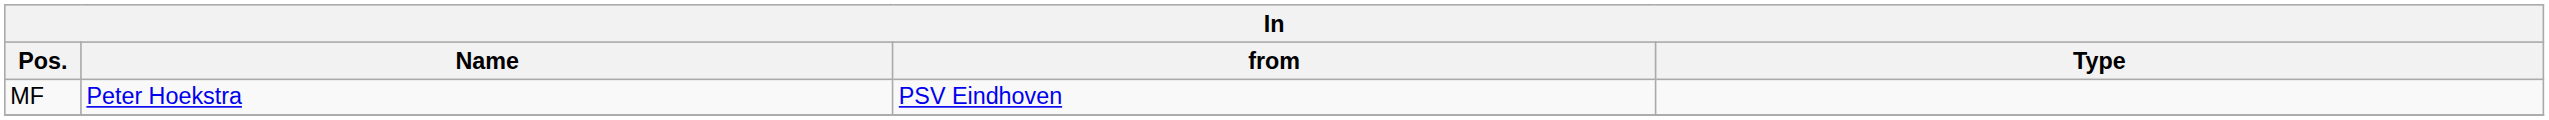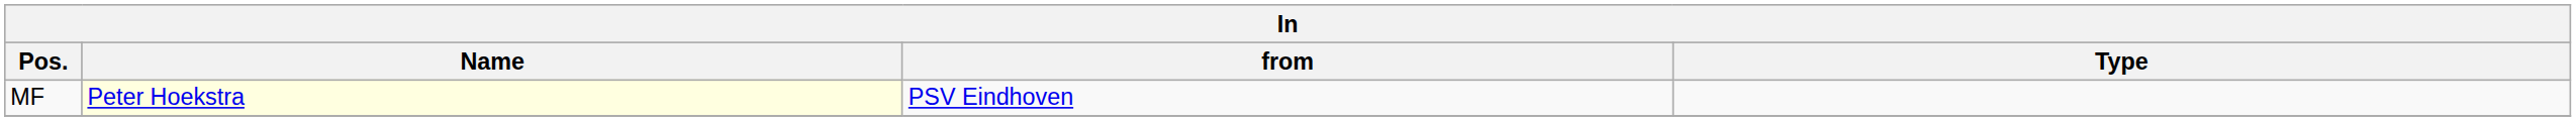MF | Name: no background -> lightyellow background
